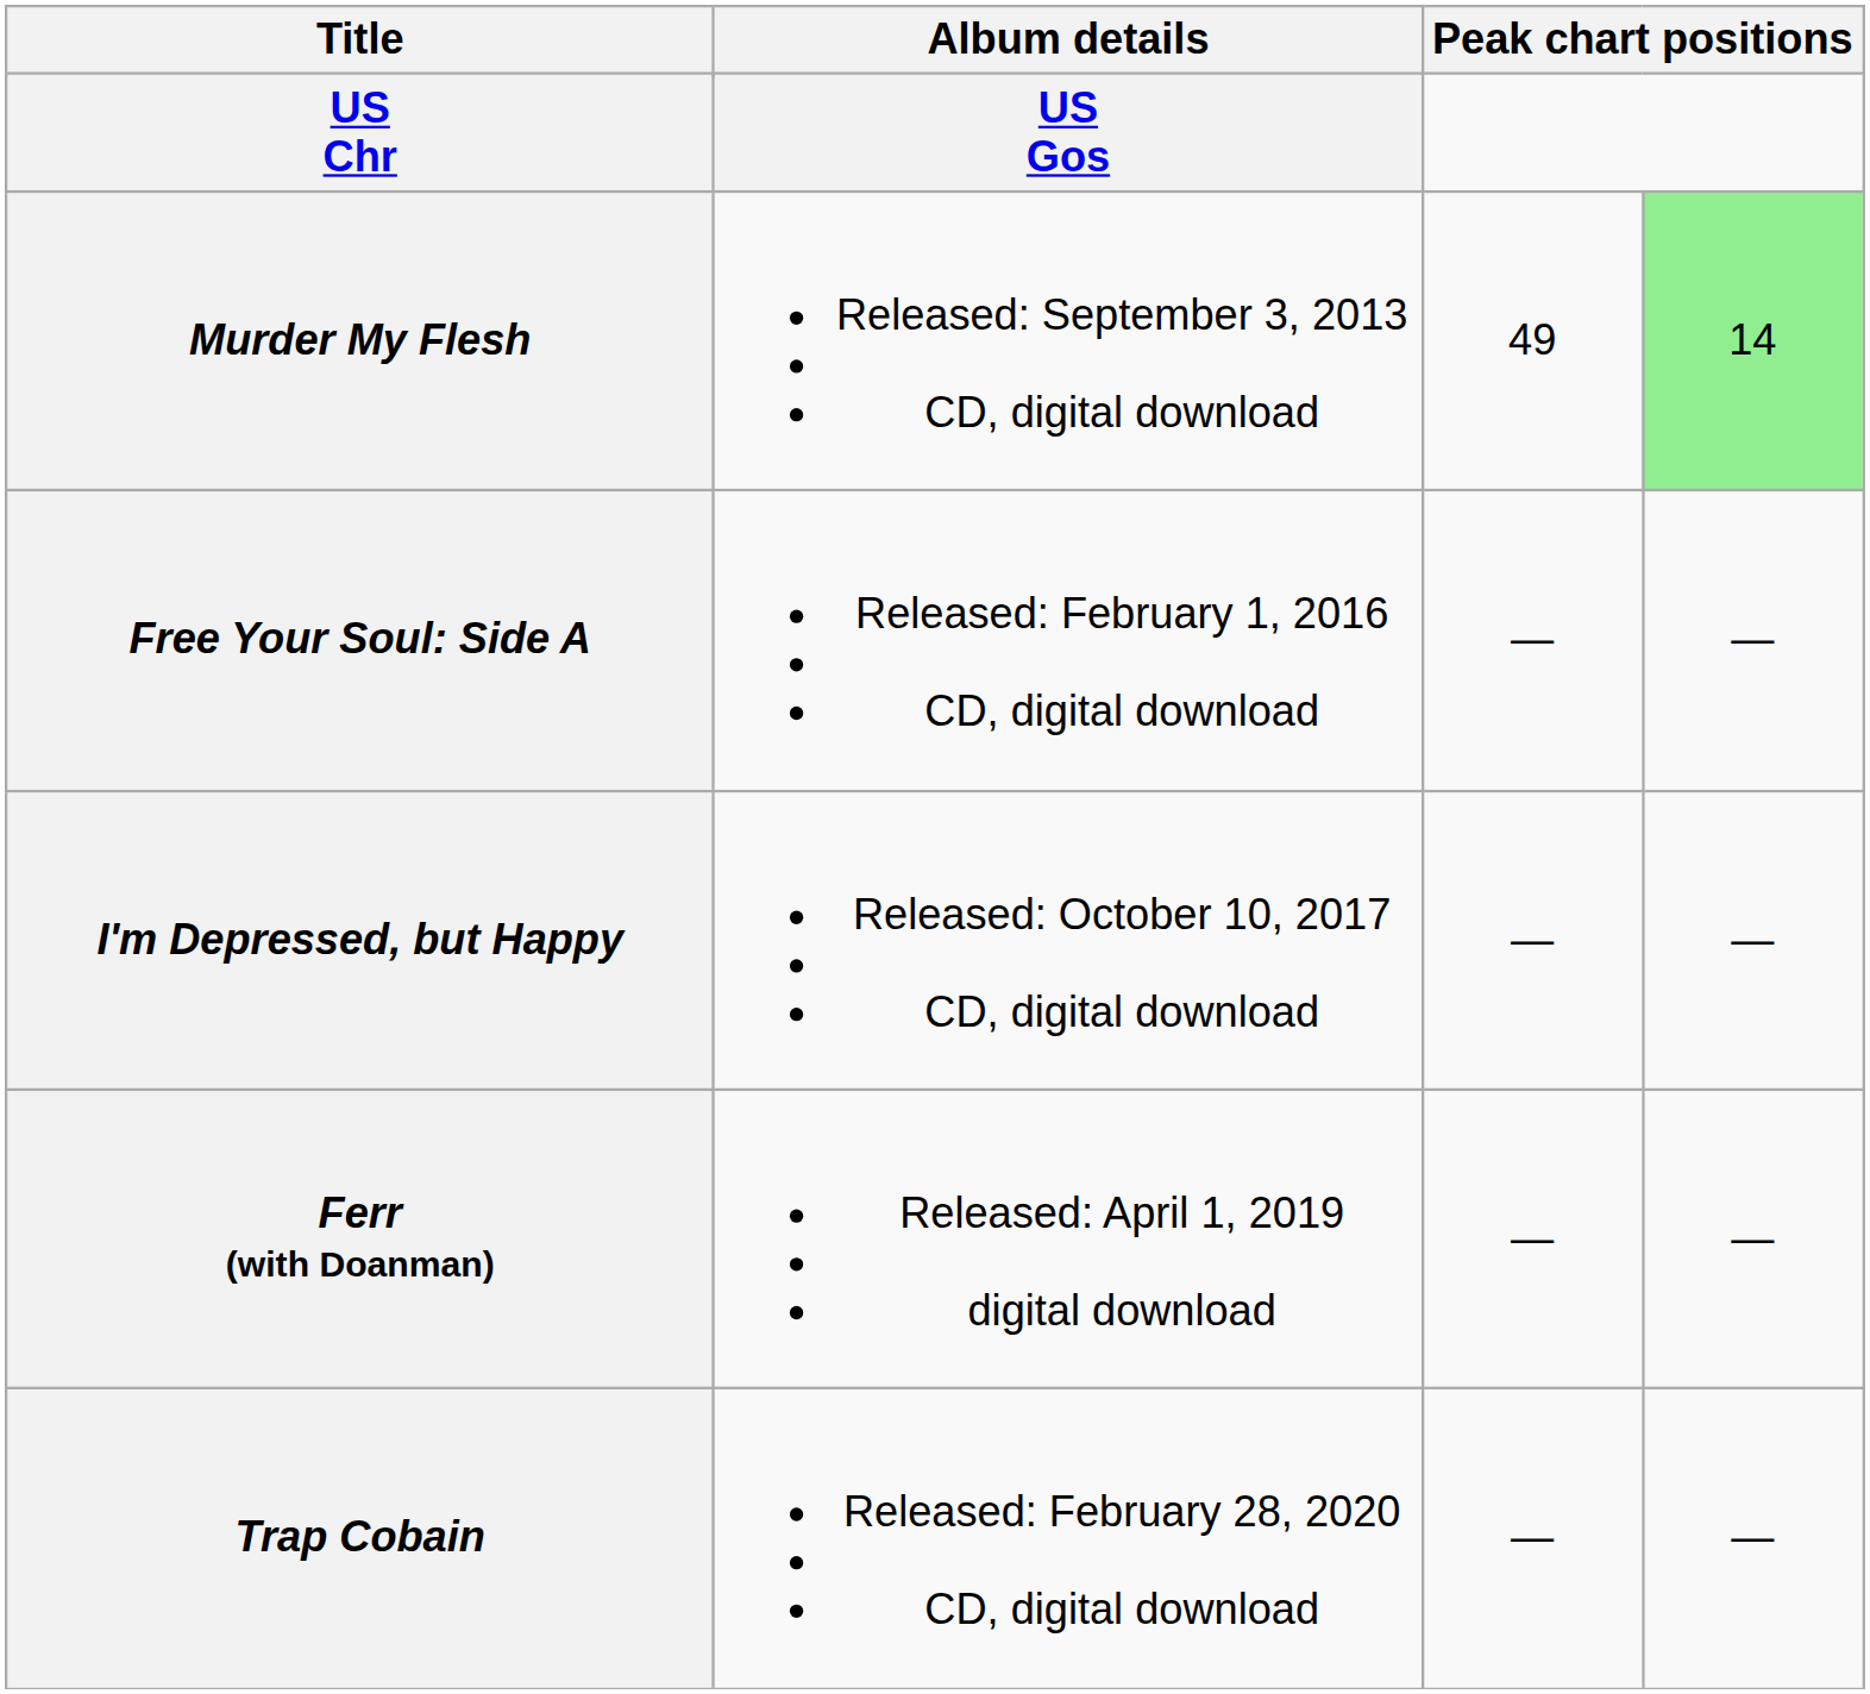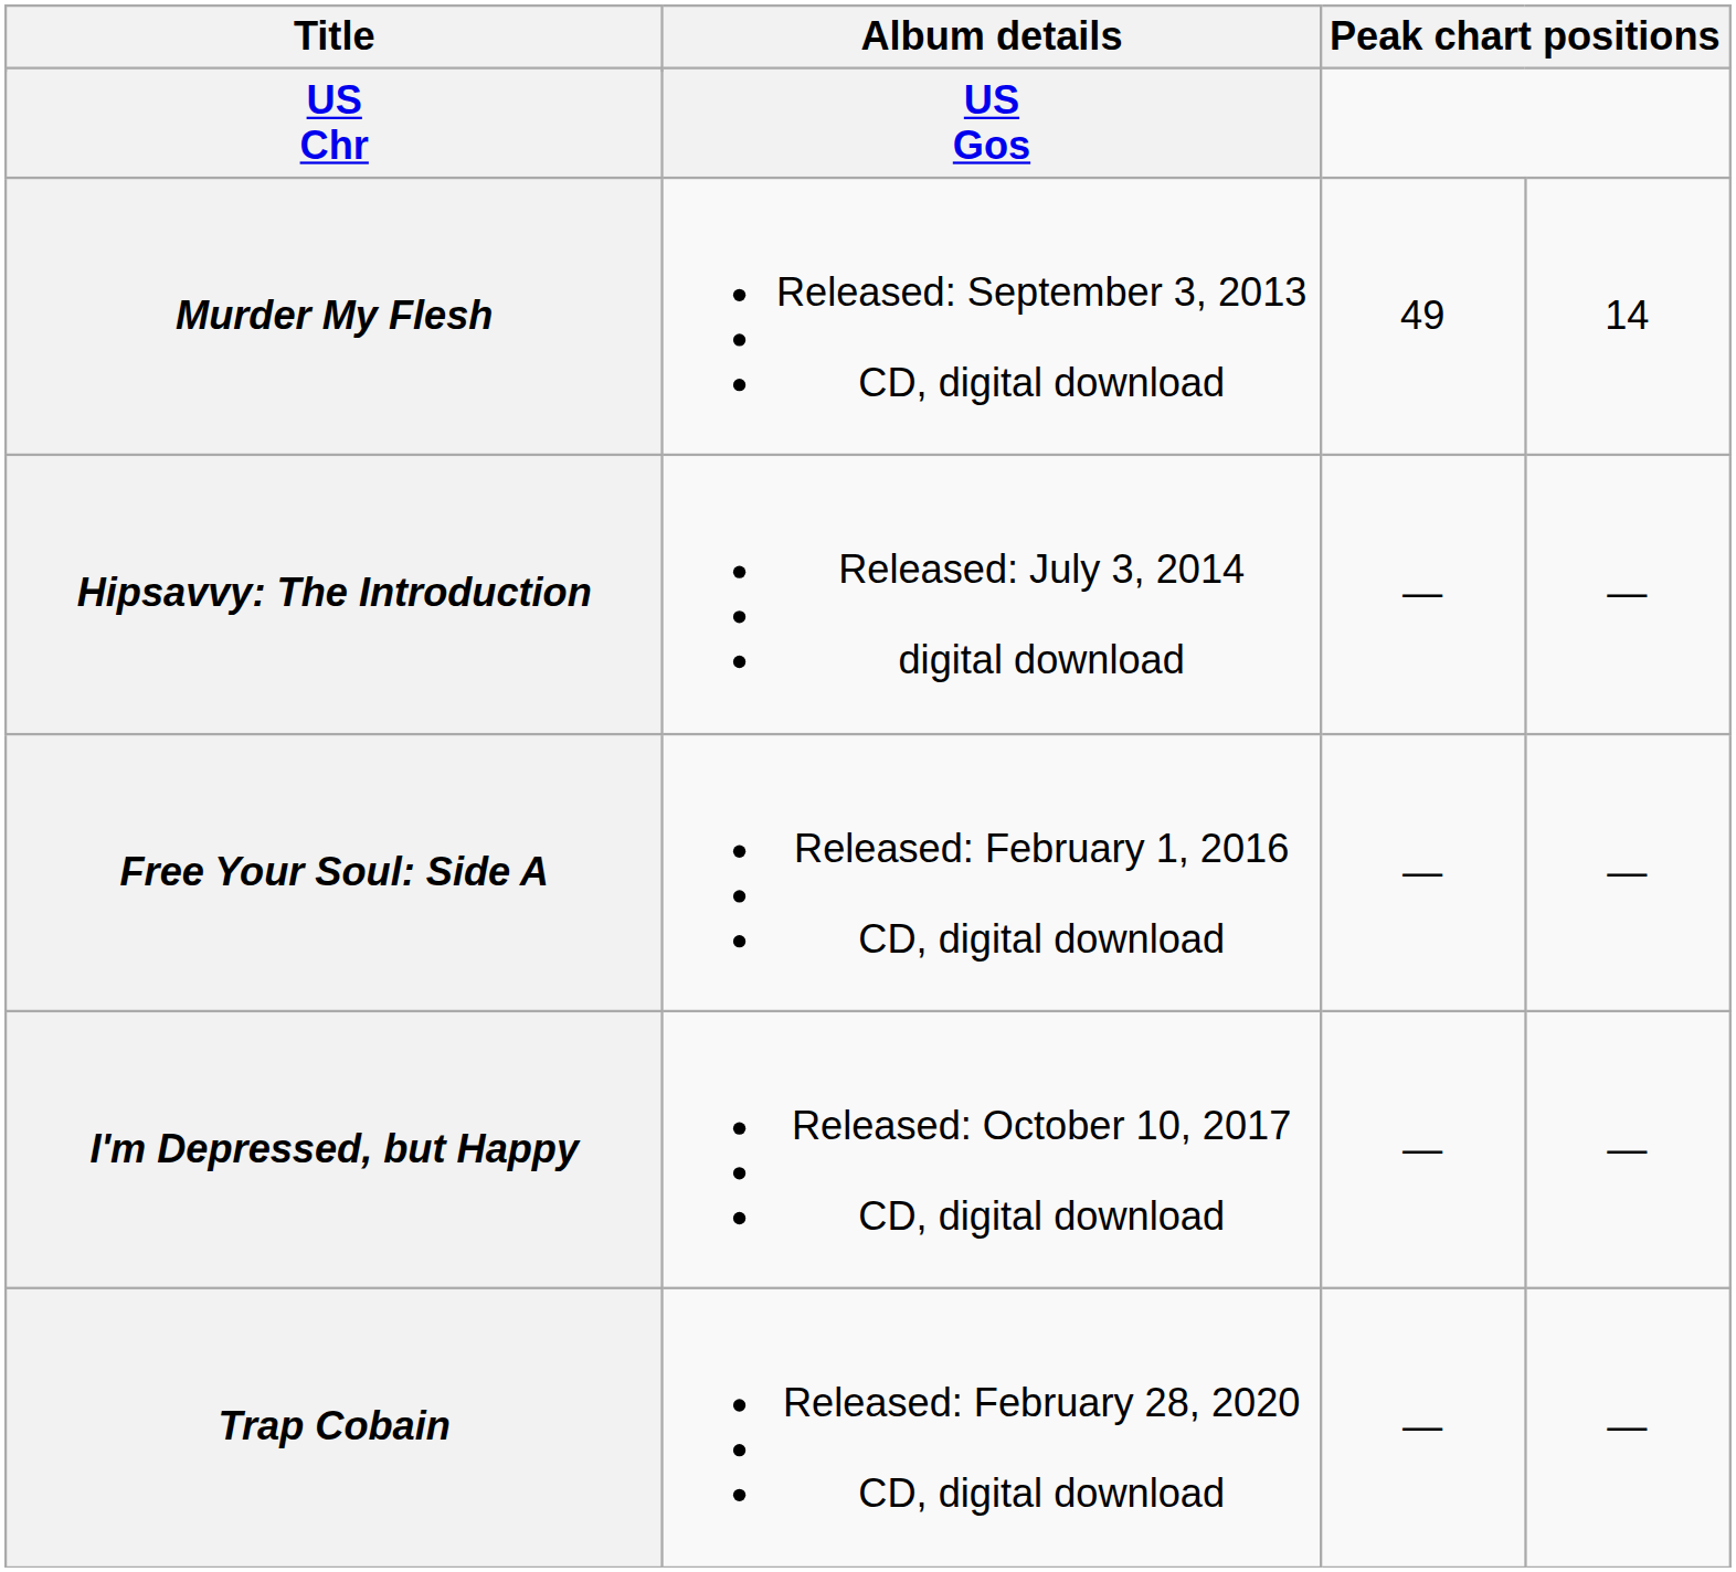Murder My Flesh | column 4: lightgreen background -> no background
+ row: Hipsavvy: The Introduction | Released: July 3, 2014 digital download | — | —
- row: Ferr (with Doanman) | Released: April 1, 2019 digital download | — | —
